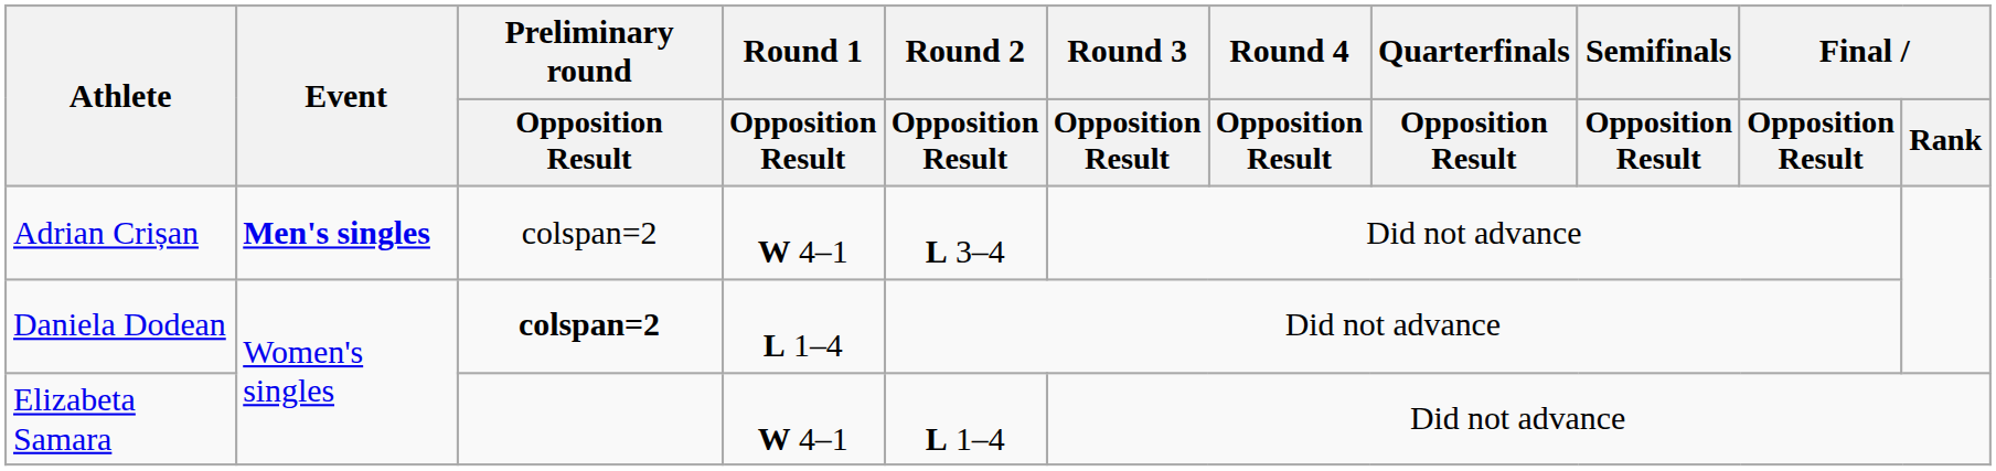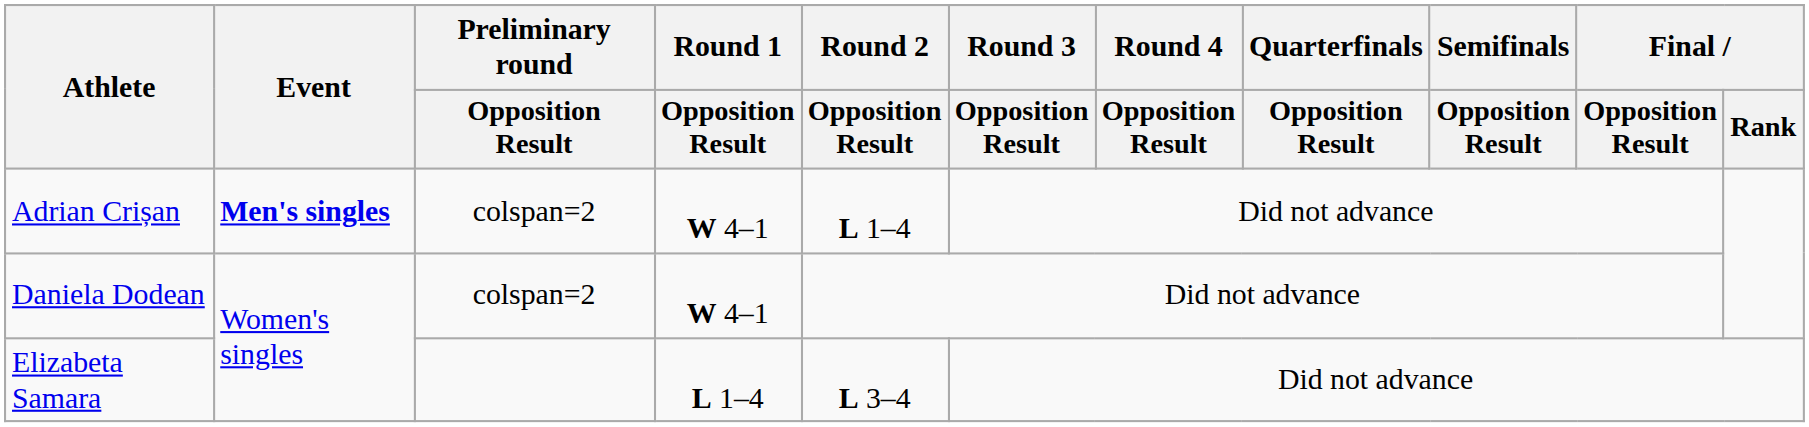Adrian Crișan | Round 2 / Opposition Result: L 3–4 -> L 1–4
Daniela Dodean | Preliminary round / Opposition Result: bold -> normal
Daniela Dodean | Round 1 / Opposition Result: L 1–4 -> W 4–1
Elizabeta Samara | Round 1 / Opposition Result: W 4–1 -> L 1–4
Elizabeta Samara | Round 2 / Opposition Result: L 1–4 -> L 3–4
